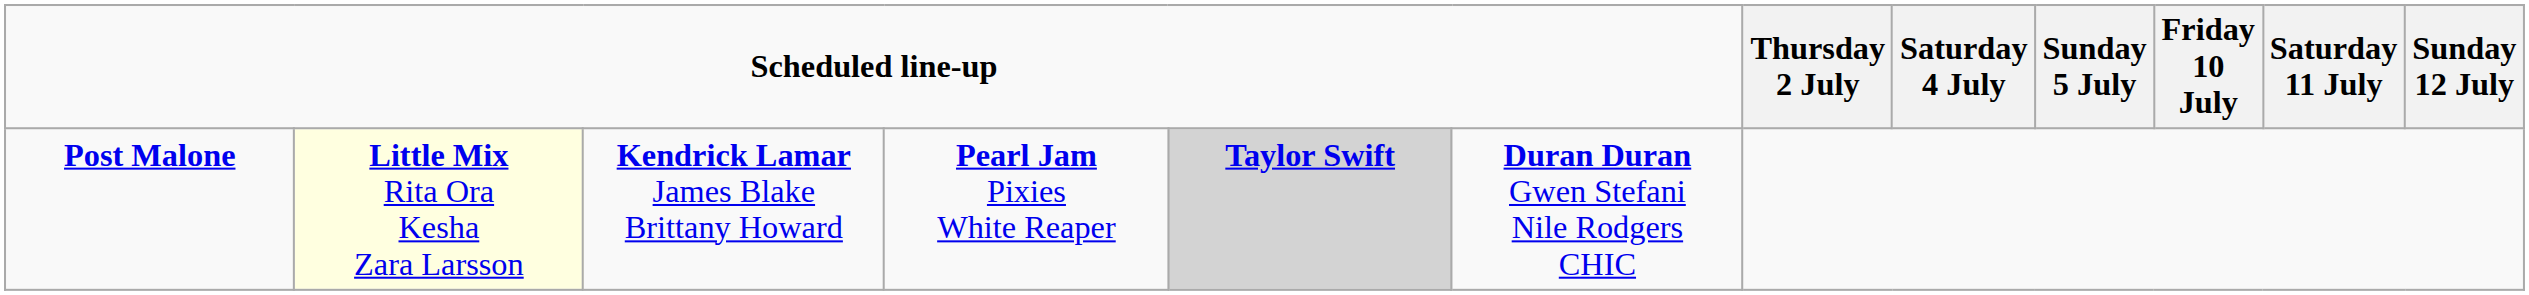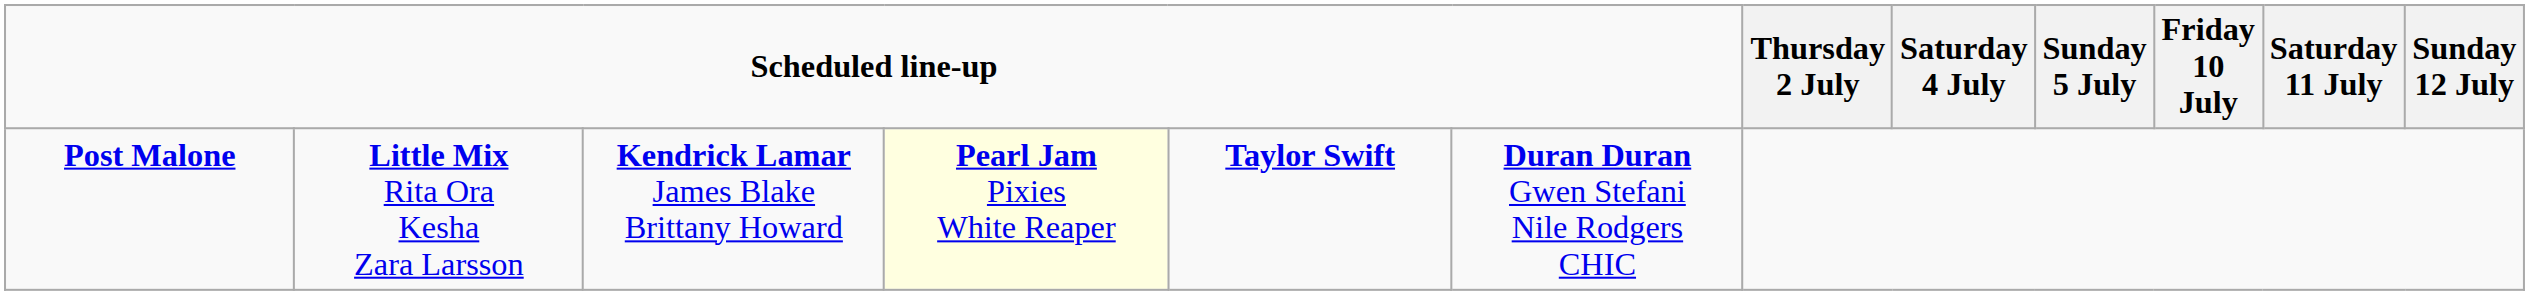Post Malone | column 2: lightyellow background -> no background
Post Malone | column 4: no background -> lightyellow background
Post Malone | column 5: lightgrey background -> no background
